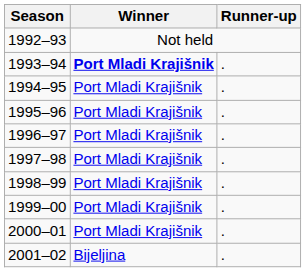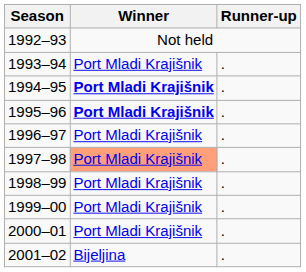1993–94 | Winner: bold -> normal
1994–95 | Winner: normal -> bold
1995–96 | Winner: normal -> bold
1997–98 | Winner: no background -> lightsalmon background
